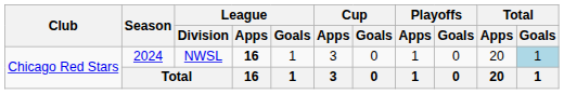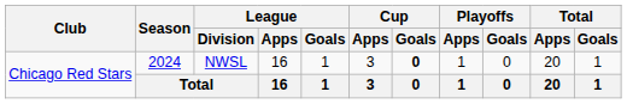Chicago Red Stars / NWSL | League / Apps: bold -> normal
Chicago Red Stars / NWSL | Cup / Goals: normal -> bold
Chicago Red Stars / NWSL | Total / Goals: lightblue background -> no background
